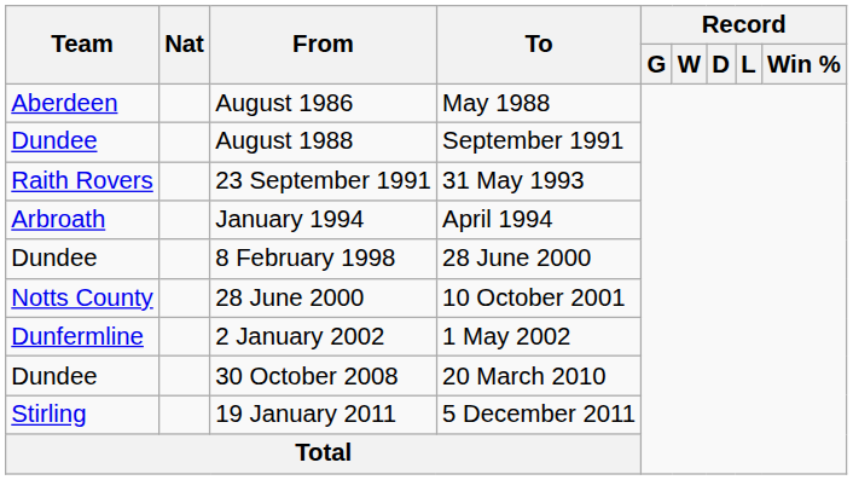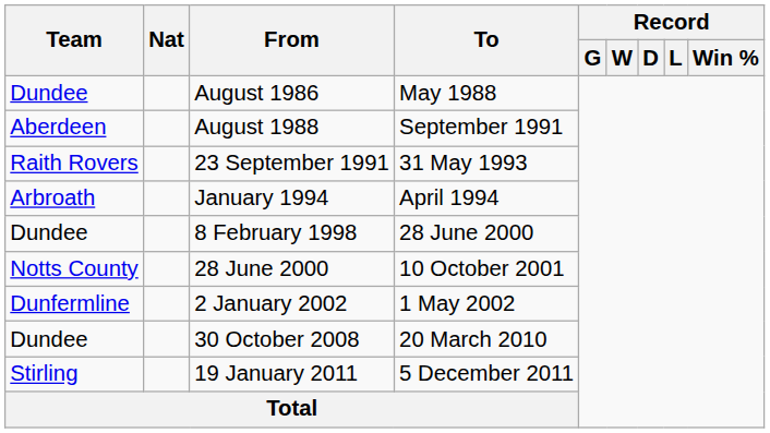August 1986 | Team: Aberdeen -> Dundee
August 1988 | Team: Dundee -> Aberdeen
